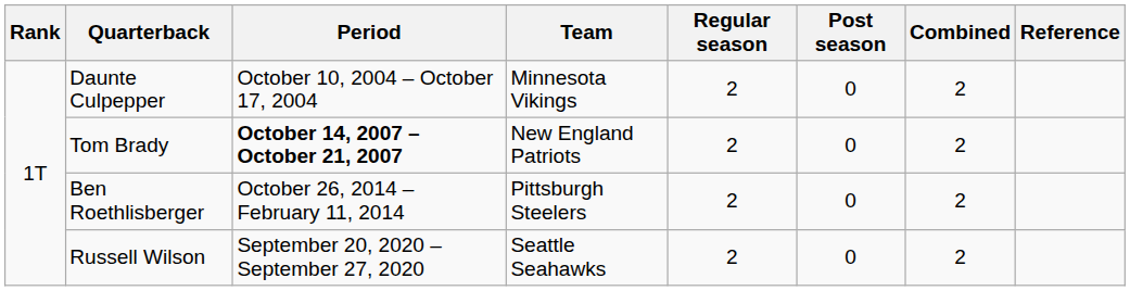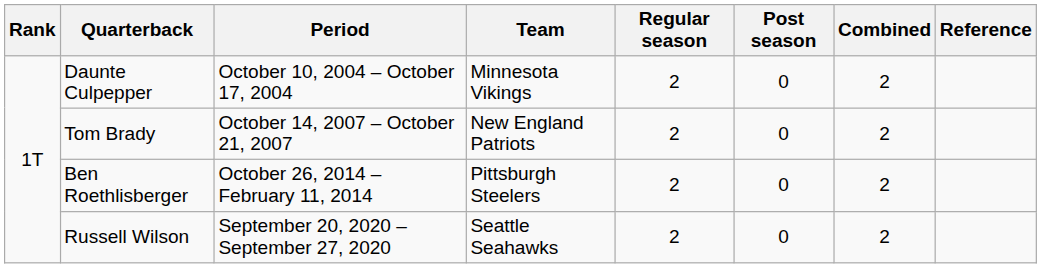Tom Brady | Period: bold -> normal
